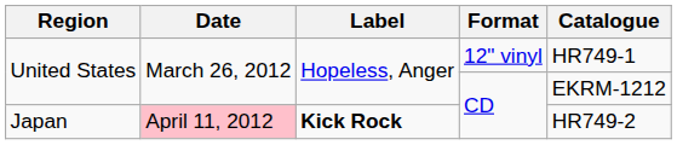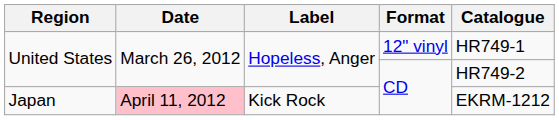United States / CD | Catalogue: EKRM-1212 -> HR749-2
Japan | Label: bold -> normal
Japan | Catalogue: HR749-2 -> EKRM-1212
